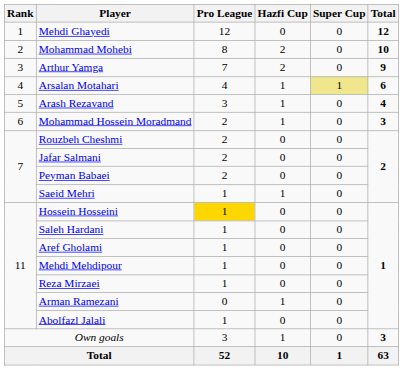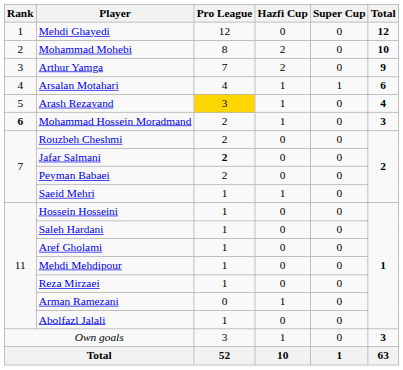Arsalan Motahari | Super Cup: khaki background -> no background
Arash Rezavand | Pro League: no background -> gold background
Mohammad Hossein Moradmand | Rank: normal -> bold
Jafar Salmani | Pro League: normal -> bold
Hossein Hosseini | Pro League: gold background -> no background
